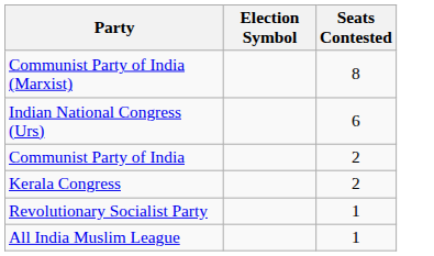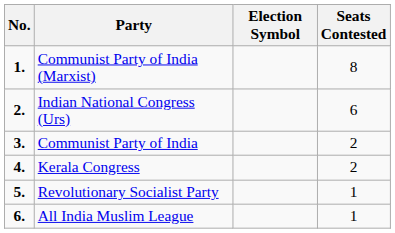+ column: No. | 1. | 2. | 3. | 4. | 5. | 6.
